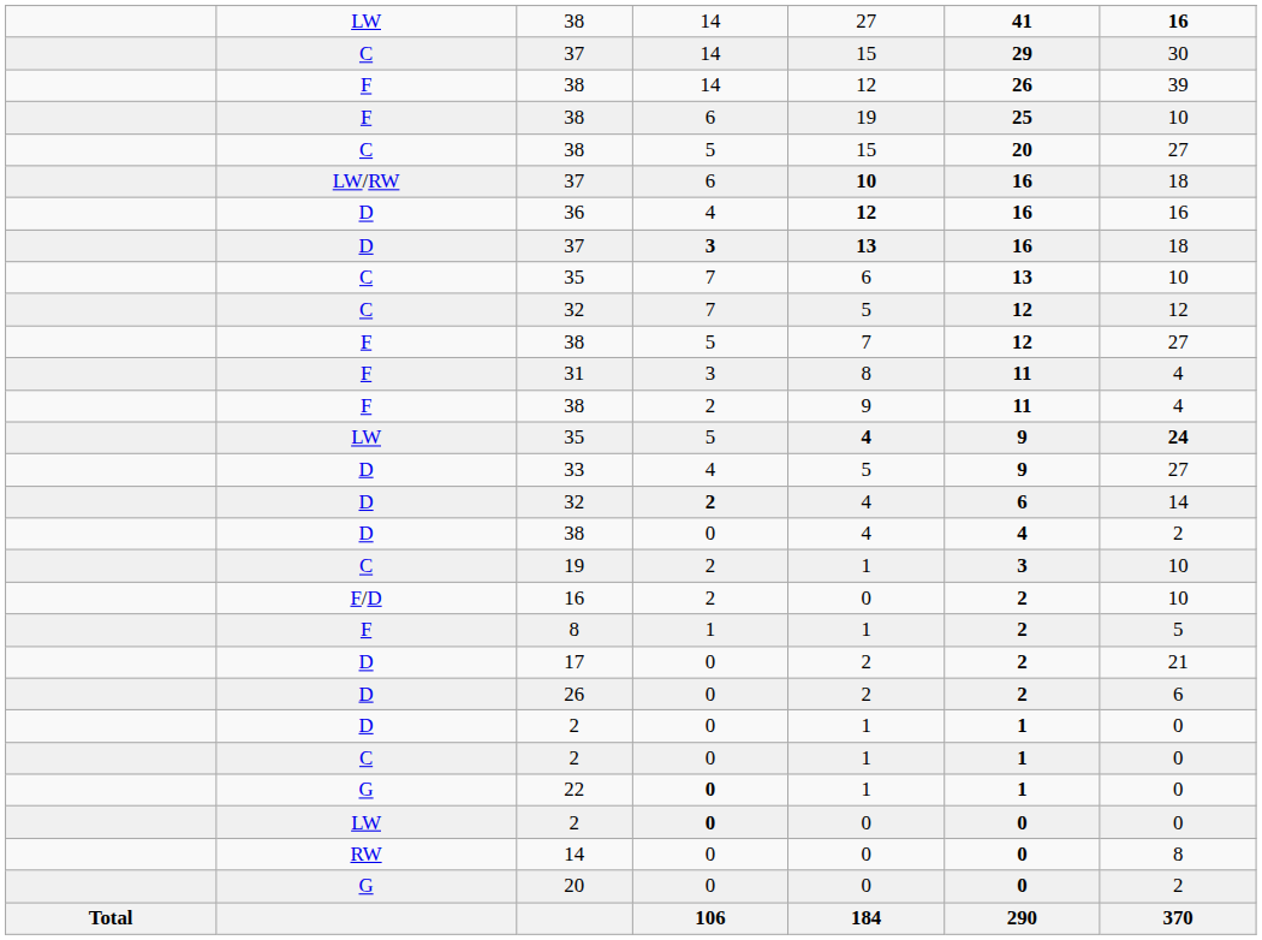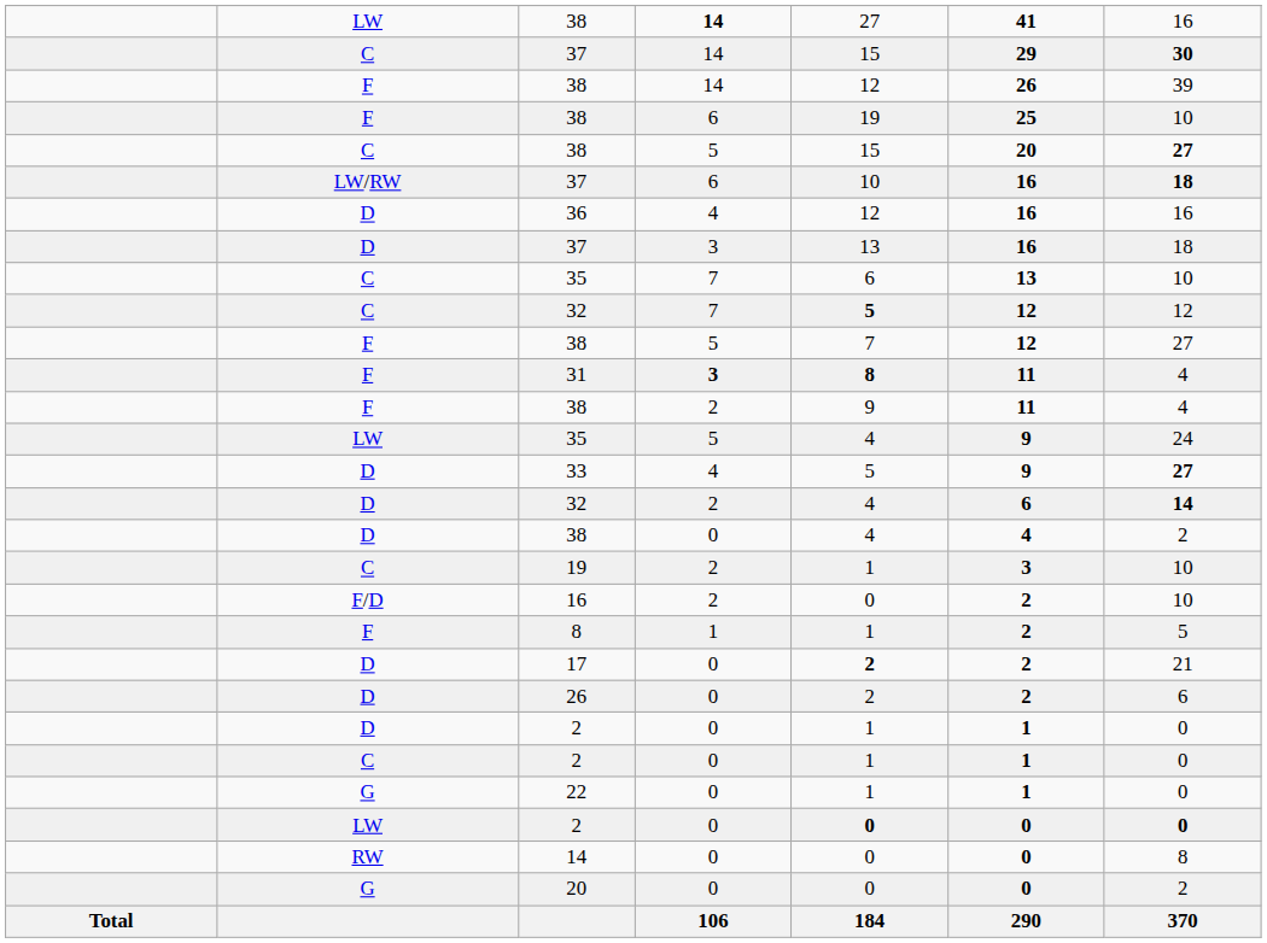LW / 38 | column 4: normal -> bold
LW / 38 | column 7: bold -> normal
C / 37 | column 7: normal -> bold
C / 38 | column 7: normal -> bold
LW/RW / 37 | column 5: bold -> normal
LW/RW / 37 | column 7: normal -> bold
36 | column 5: bold -> normal
D / 37 | column 4: bold -> normal
D / 37 | column 5: bold -> normal
C / 32 | column 5: normal -> bold
31 | column 4: normal -> bold
31 | column 5: normal -> bold
LW / 35 | column 5: bold -> normal
LW / 35 | column 7: bold -> normal
33 | column 7: normal -> bold
D / 32 | column 4: bold -> normal
D / 32 | column 7: normal -> bold
17 | column 5: normal -> bold
22 | column 4: bold -> normal
LW / 2 | column 4: bold -> normal
LW / 2 | column 5: normal -> bold
LW / 2 | column 7: normal -> bold
